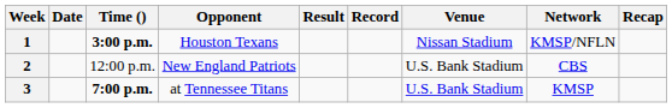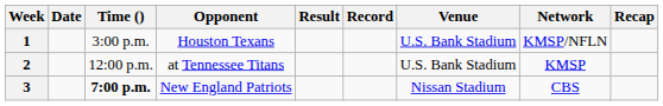1 | Time (): bold -> normal
1 | Venue: Nissan Stadium -> U.S. Bank Stadium
2 | Opponent: New England Patriots -> at Tennessee Titans
2 | Network: CBS -> KMSP
3 | Opponent: at Tennessee Titans -> New England Patriots
3 | Venue: U.S. Bank Stadium -> Nissan Stadium
3 | Network: KMSP -> CBS
